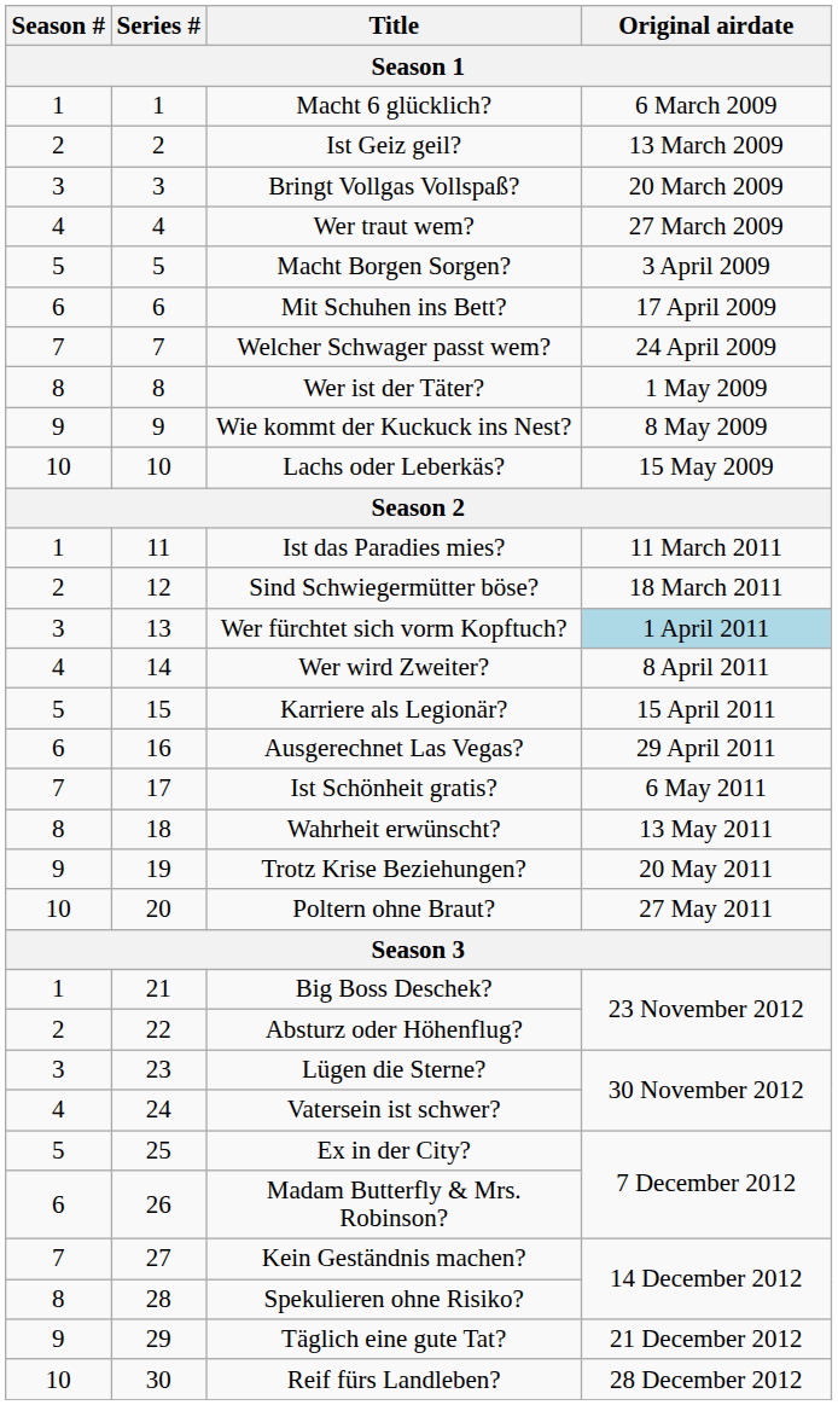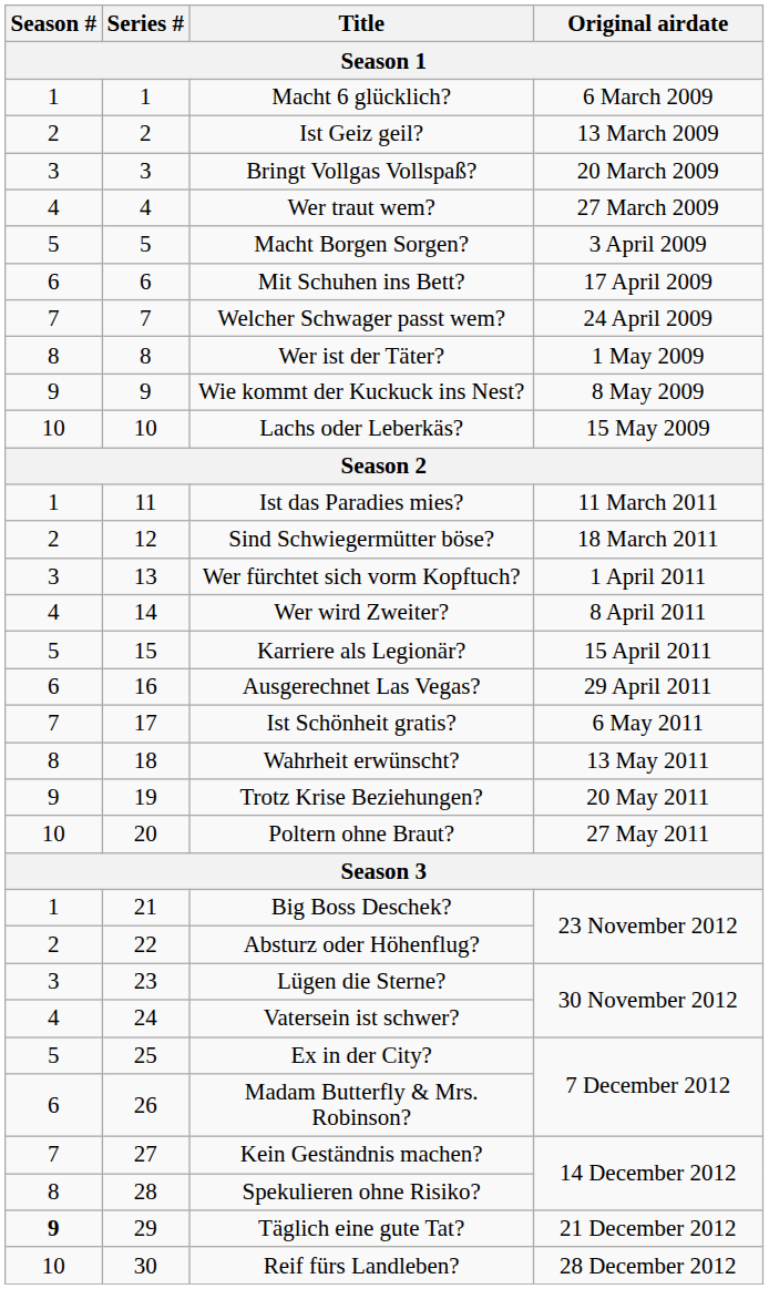Wer fürchtet sich vorm Kopftuch? | Original airdate: lightblue background -> no background
Täglich eine gute Tat? | Season #: normal -> bold
